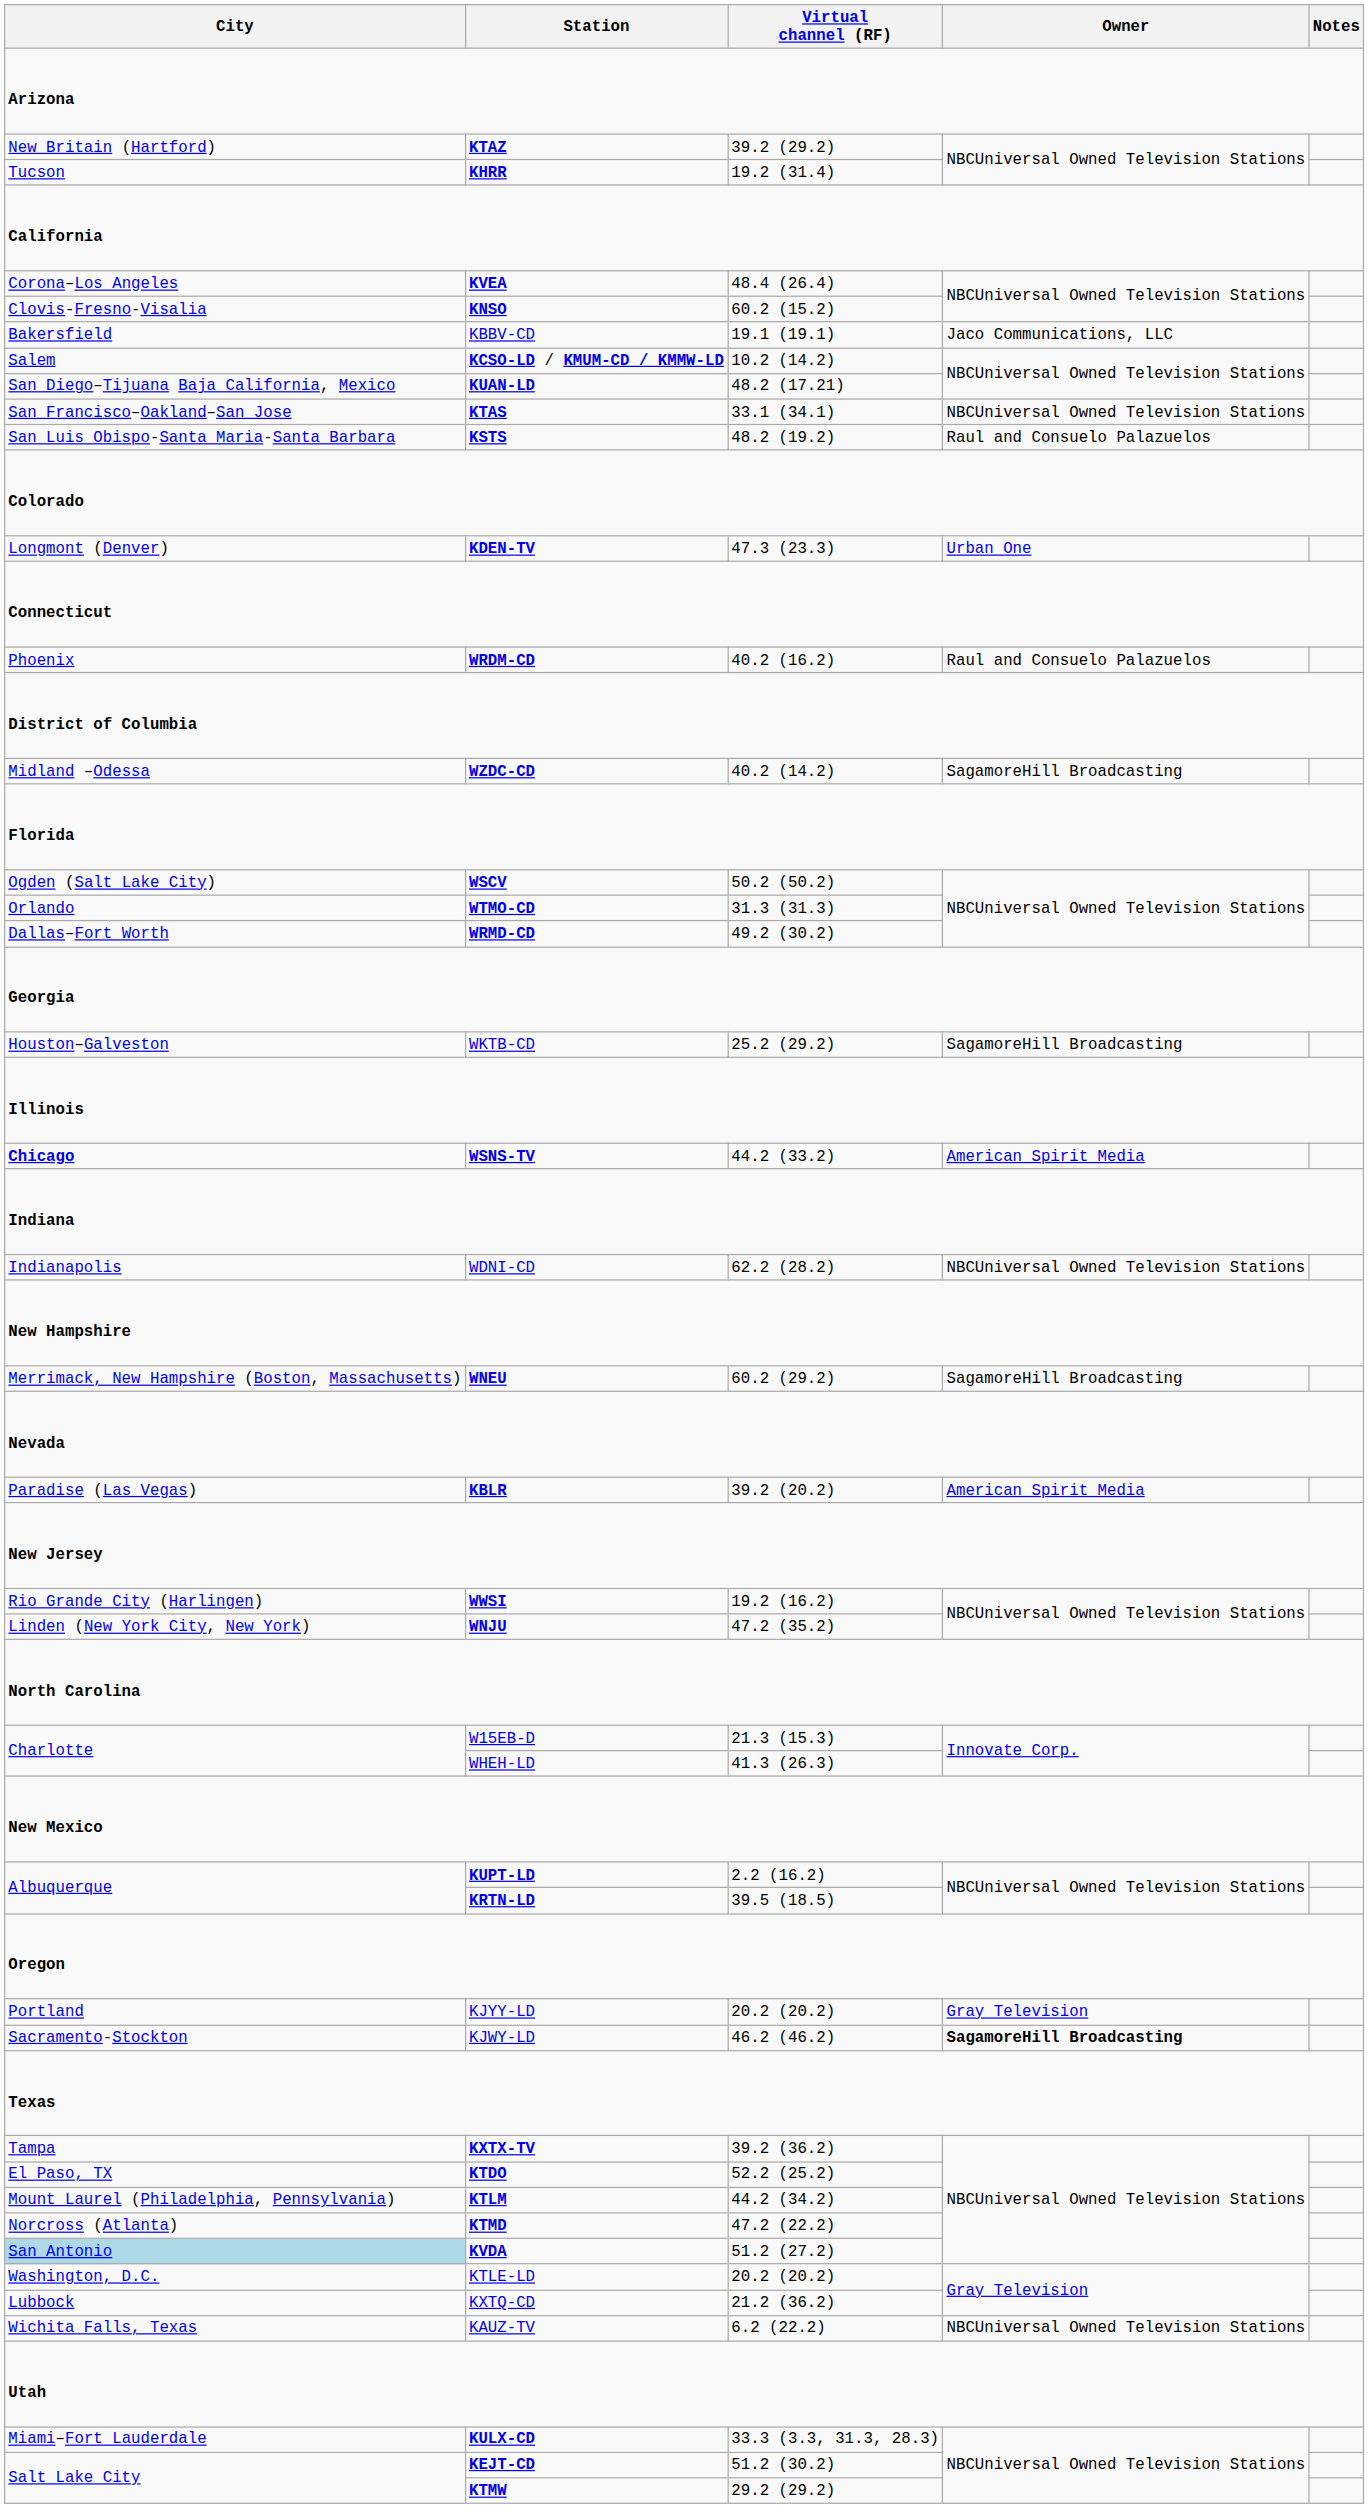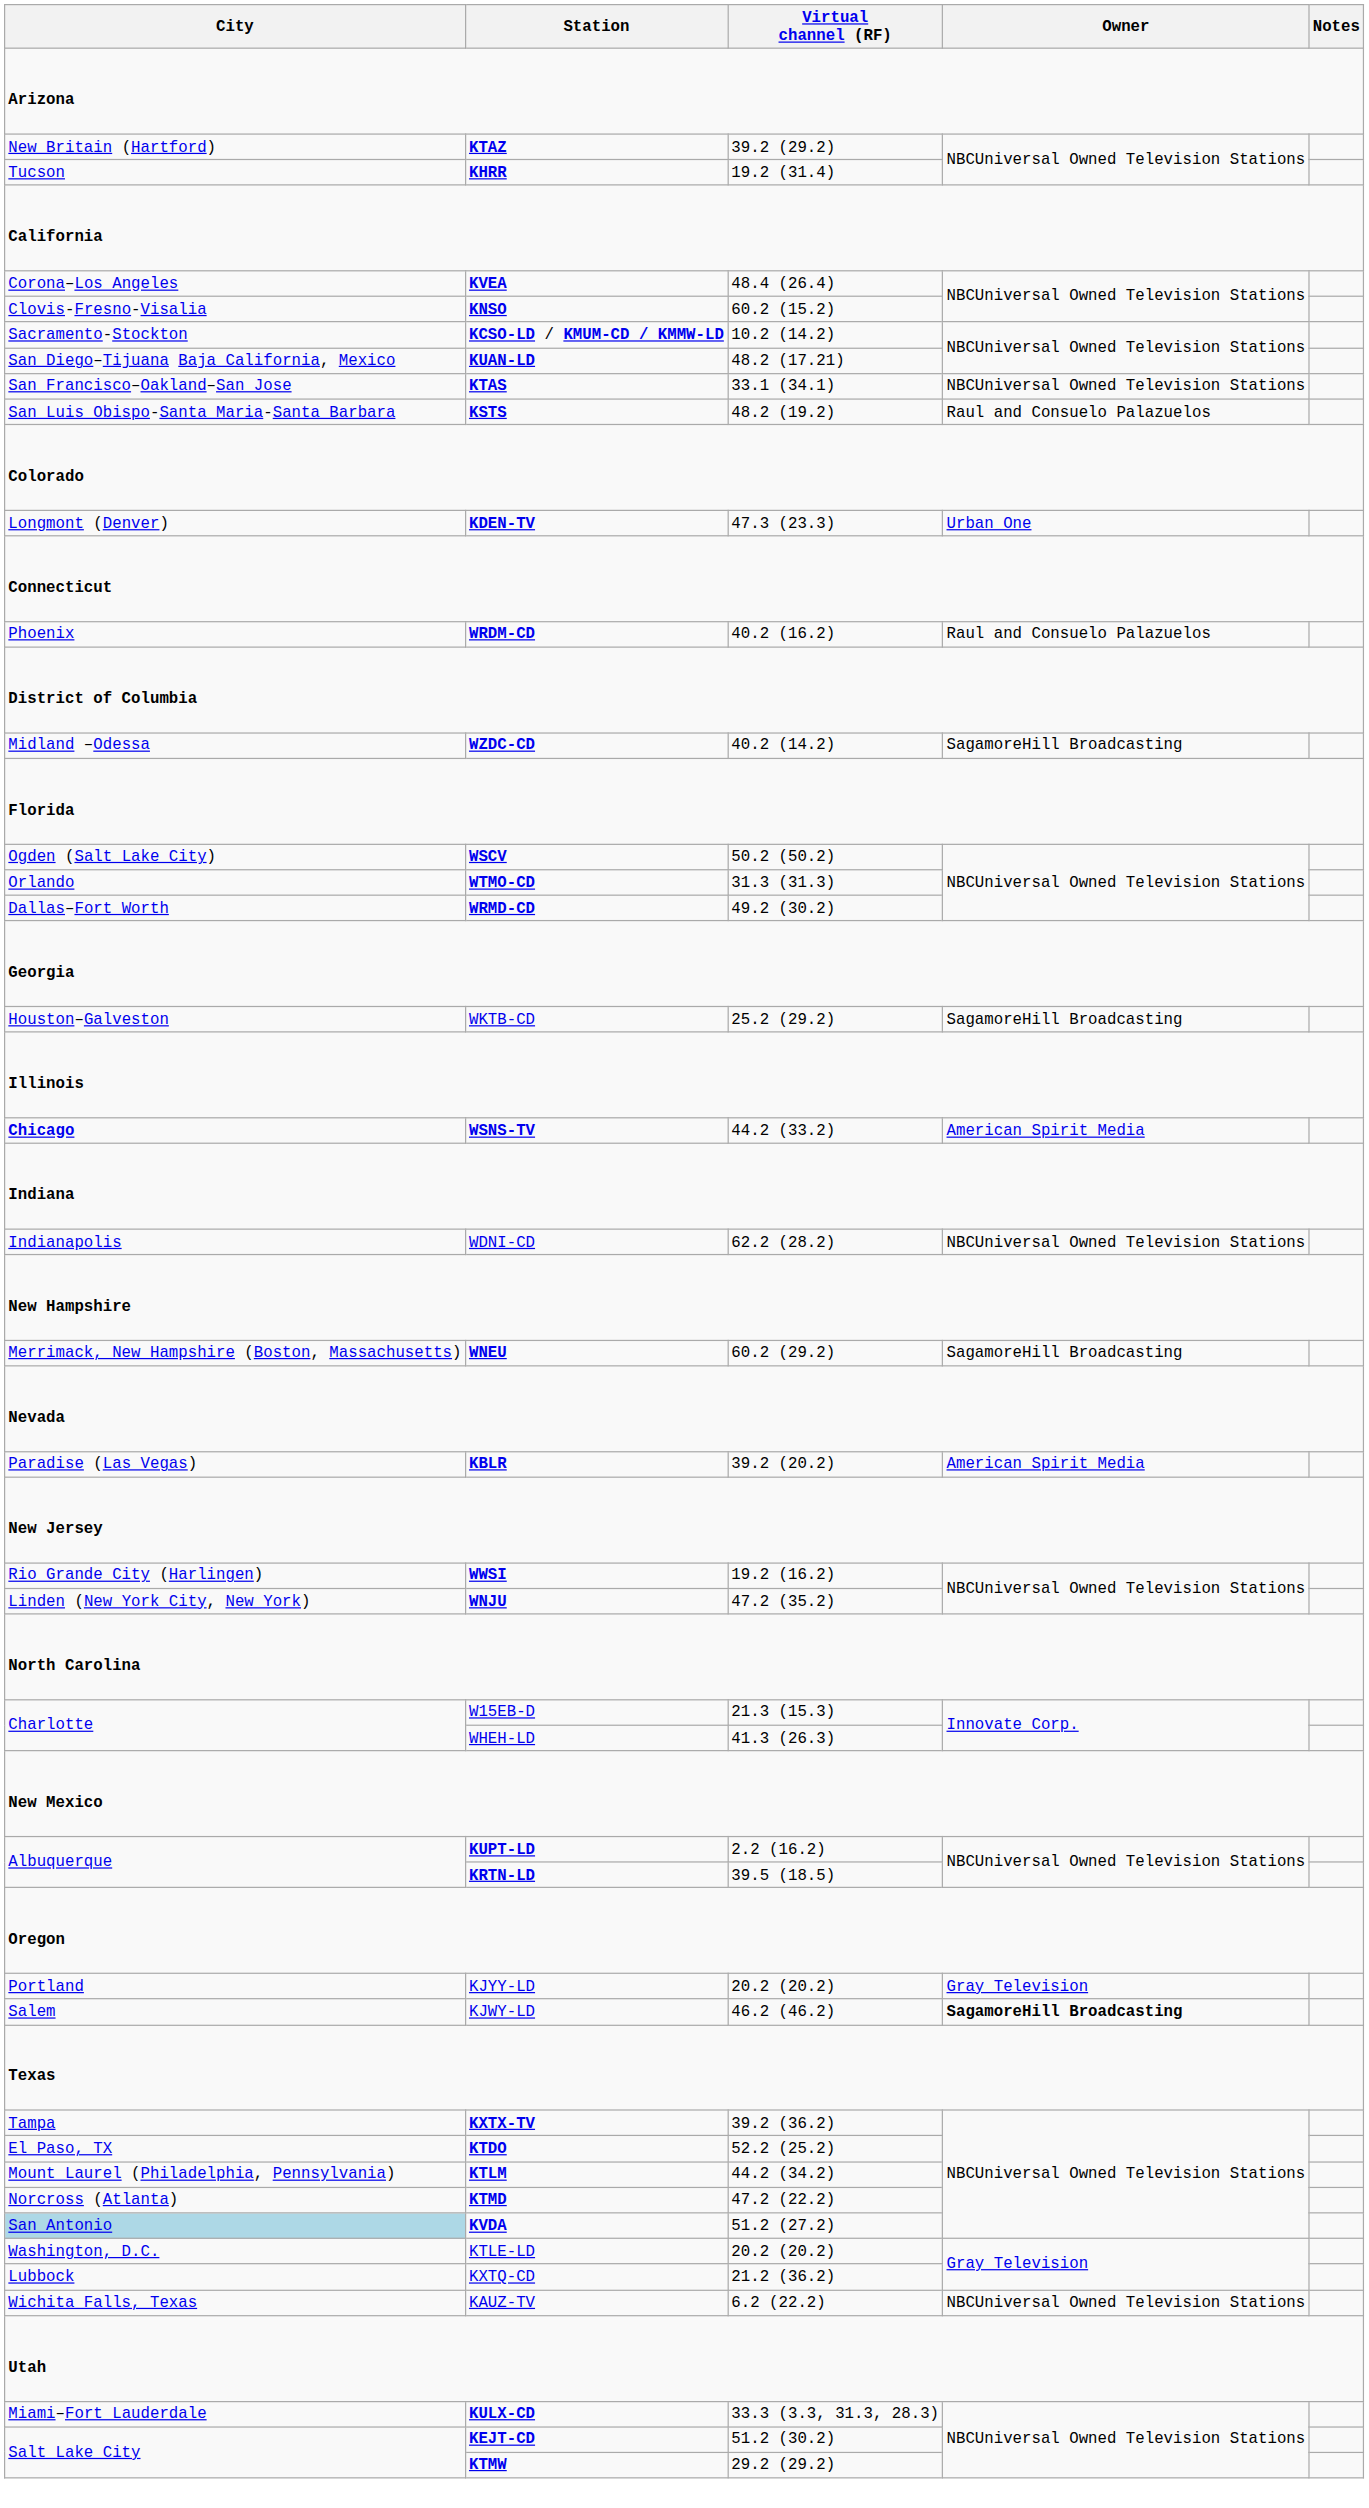- row: Bakersfield | KBBV-CD | 19.1 (19.1) | Jaco Communications, LLC
KCSO-LD / KMUM-CD / KMMW-LD | City: Salem -> Sacramento-Stockton
KJWY-LD | City: Sacramento-Stockton -> Salem
